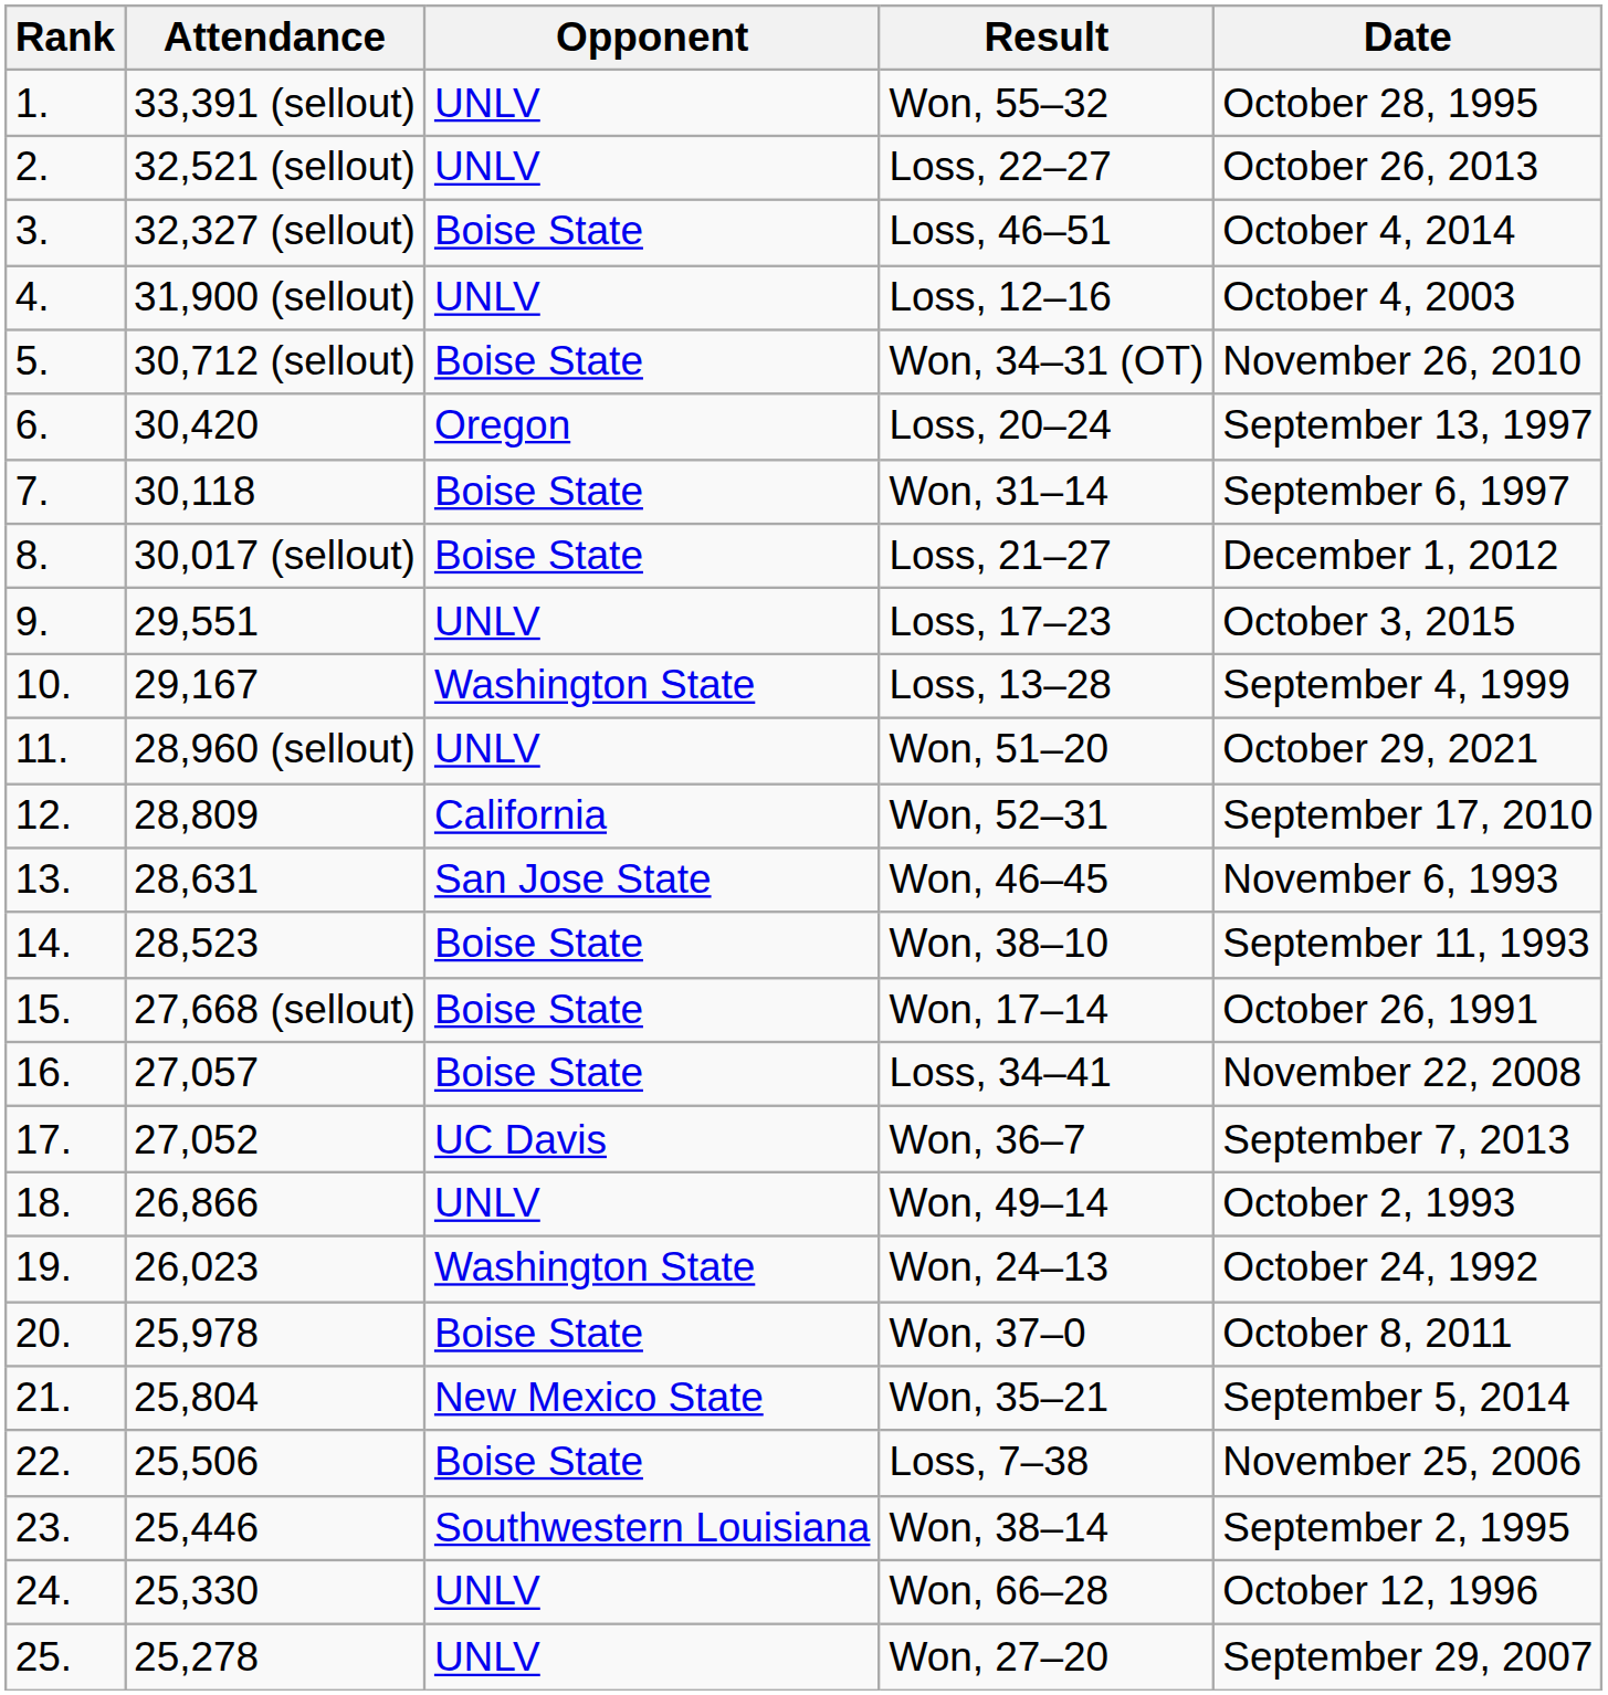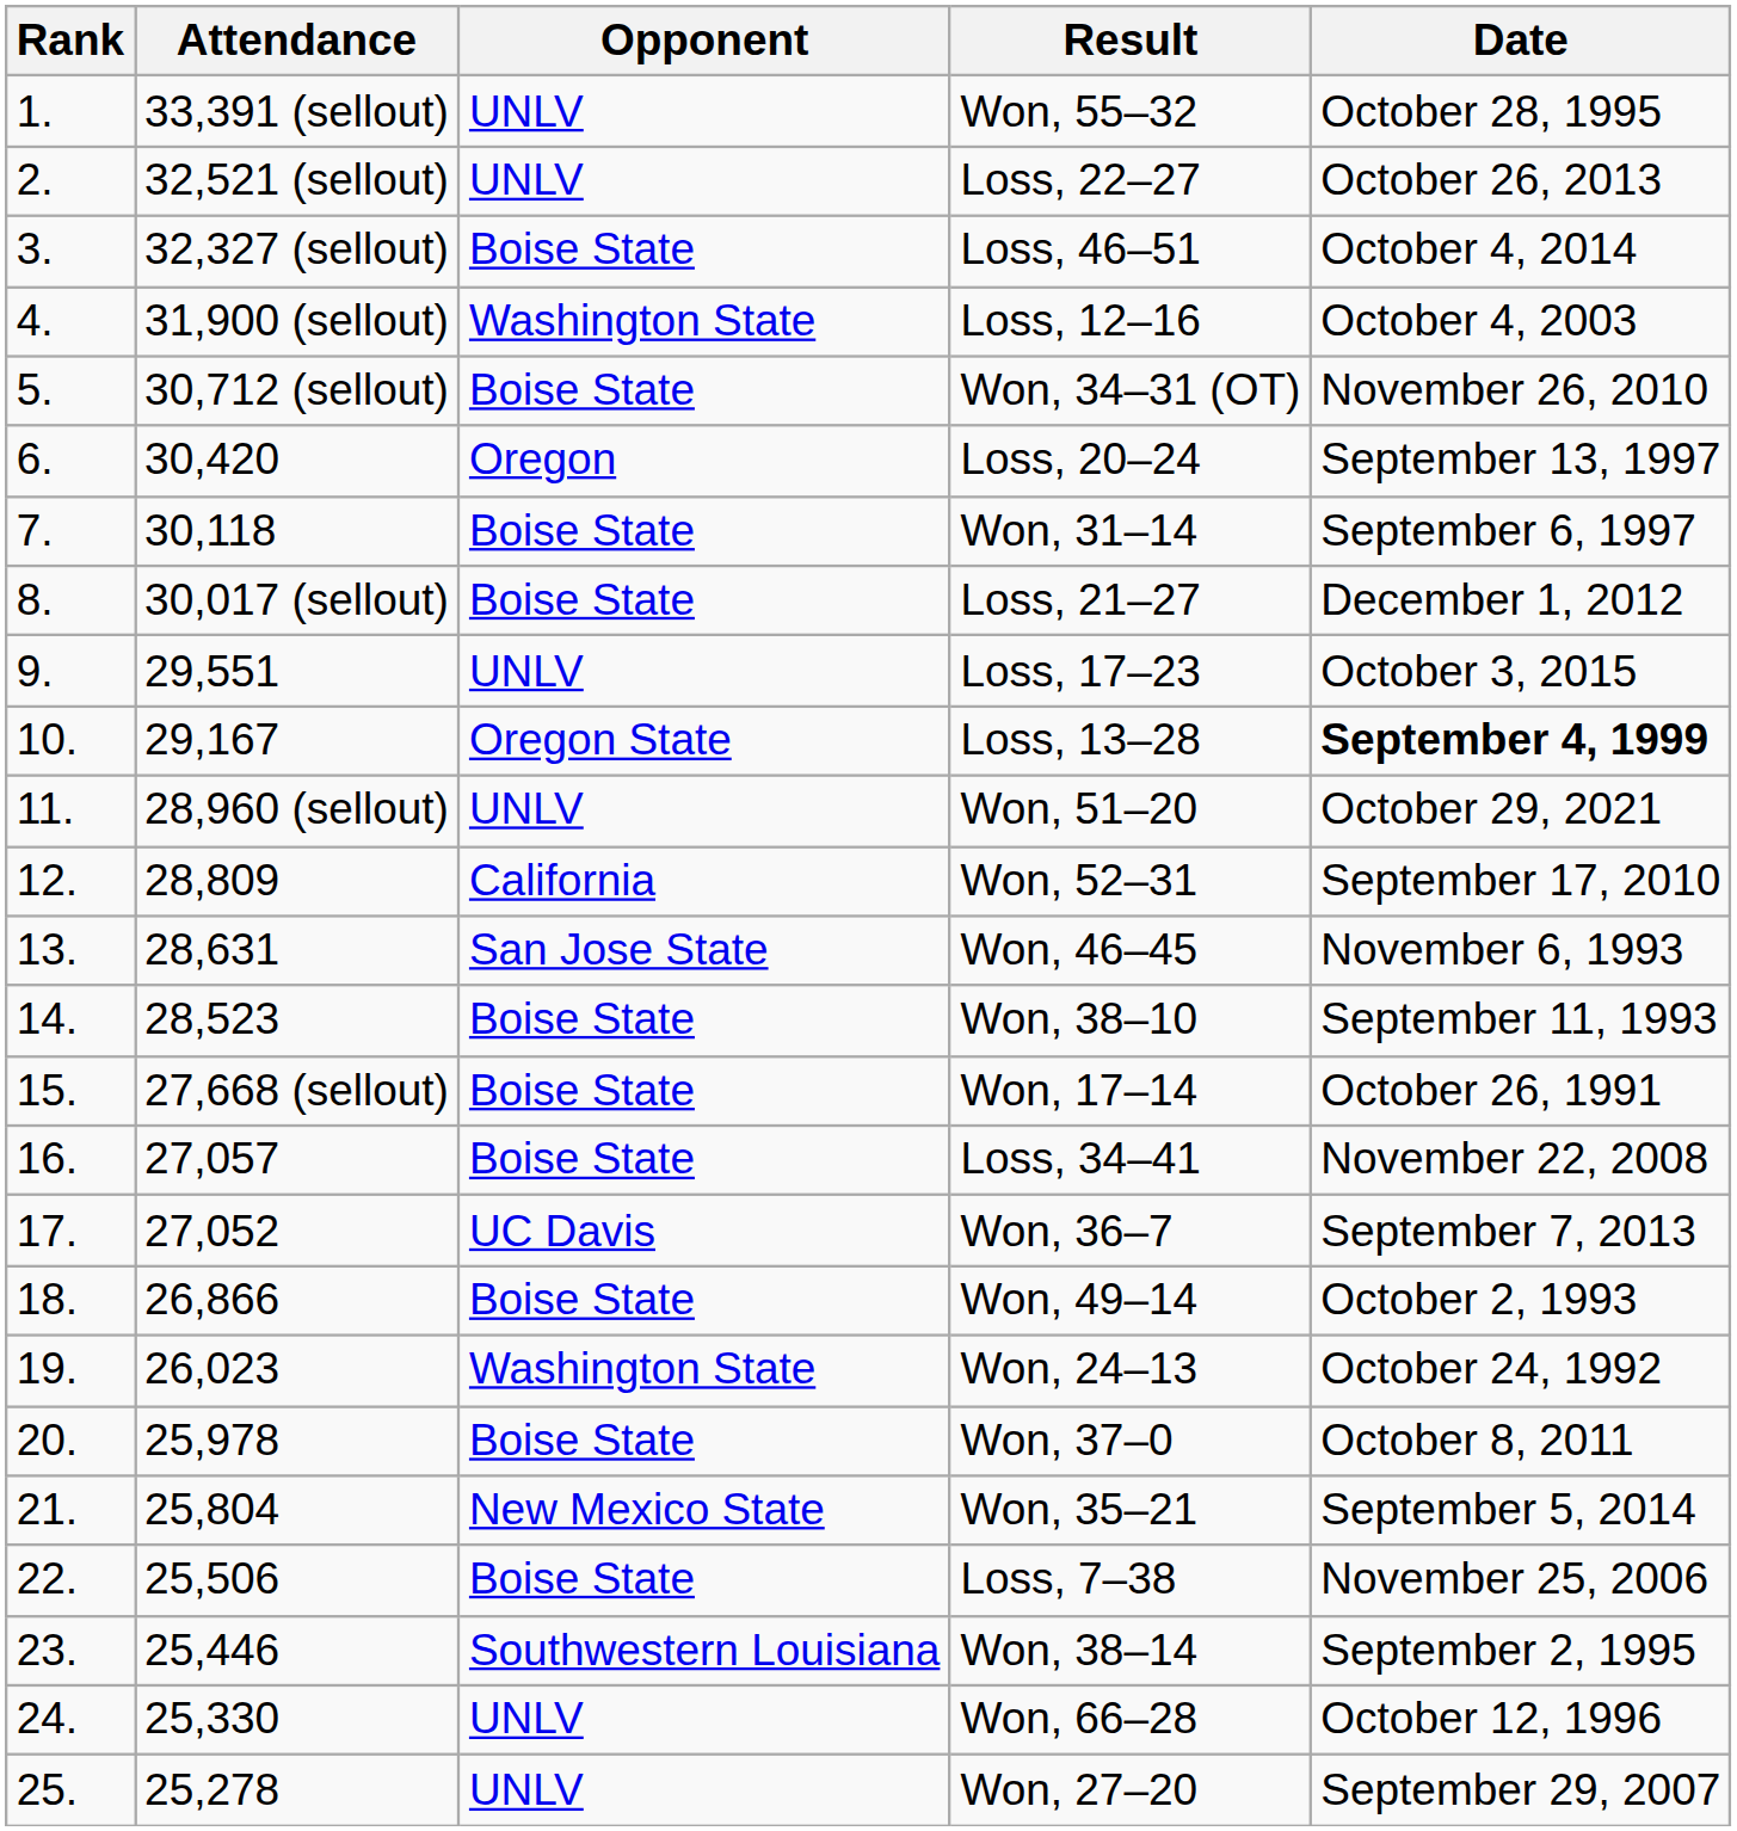Loss, 12–16 | Opponent: UNLV -> Washington State
Loss, 13–28 | Opponent: Washington State -> Oregon State
Loss, 13–28 | Date: normal -> bold
Won, 49–14 | Opponent: UNLV -> Boise State
